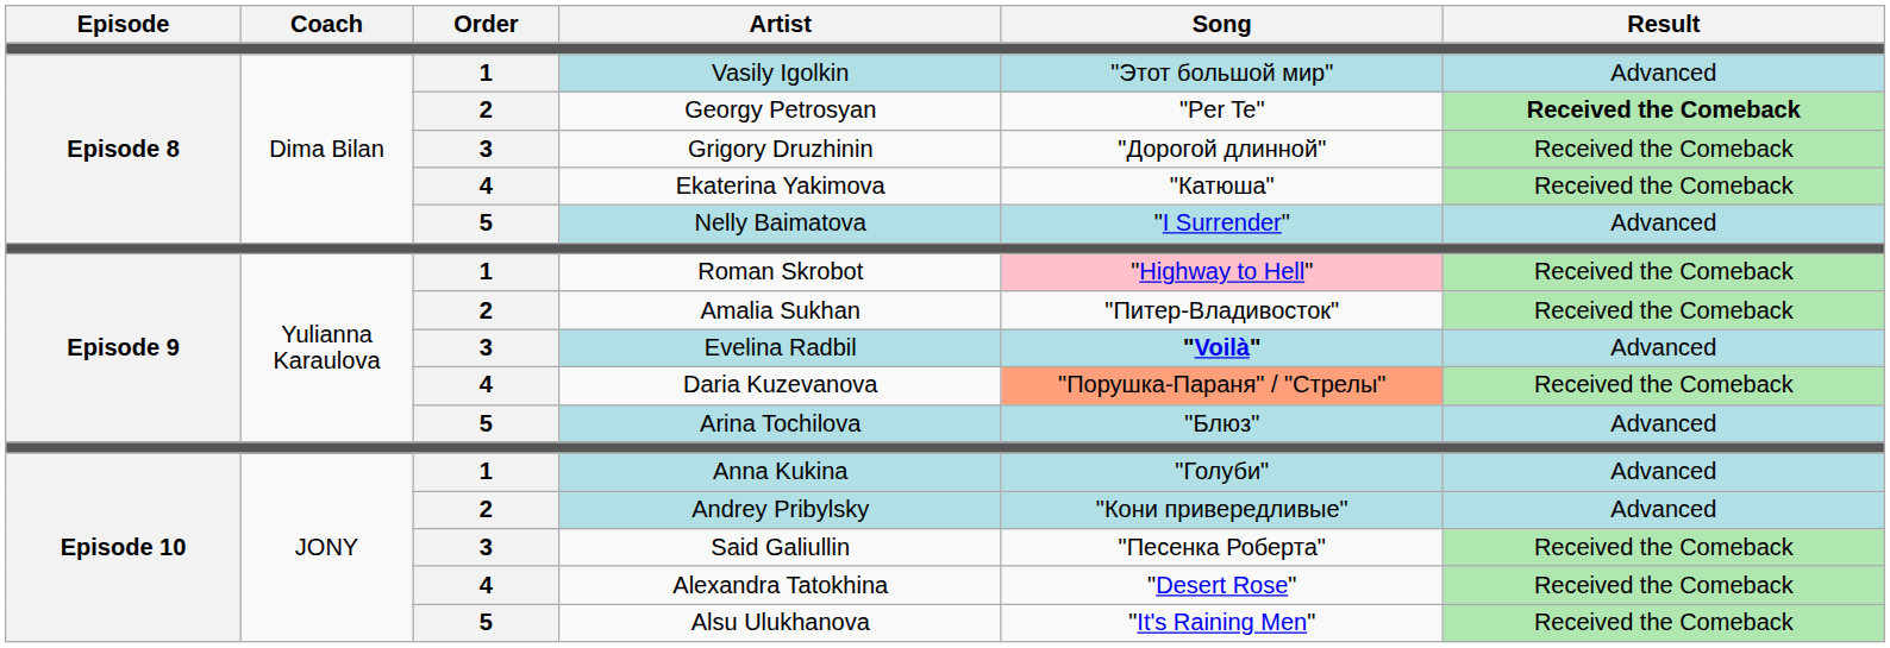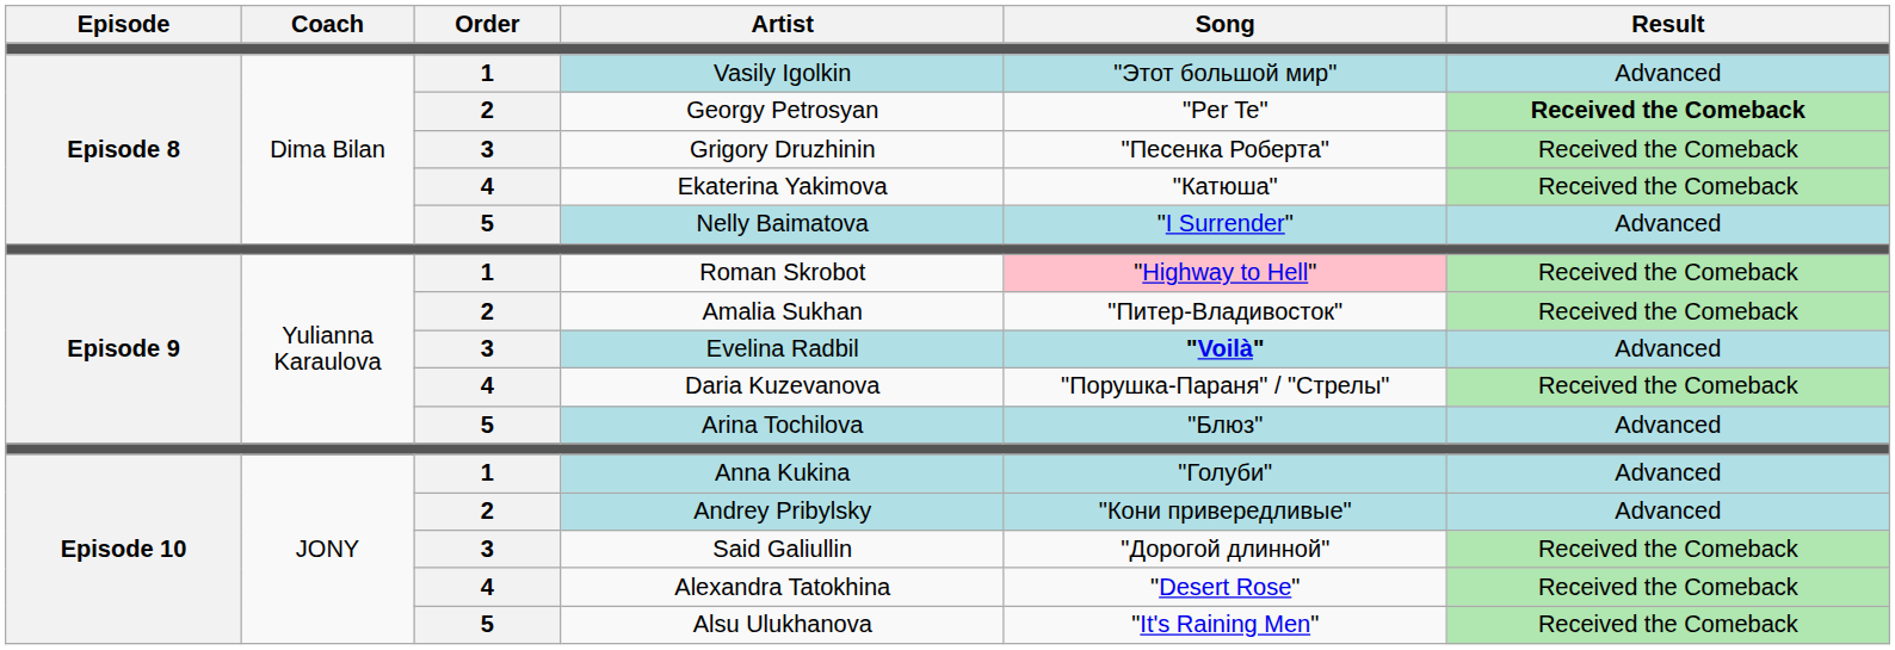Grigory Druzhinin | Song: "Дорогой длинной" -> "Песенка Роберта"
Daria Kuzevanova | Song: lightsalmon background -> no background
Said Galiullin | Song: "Песенка Роберта" -> "Дорогой длинной"
